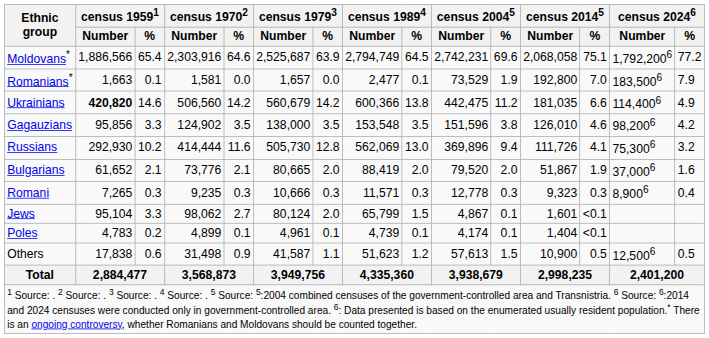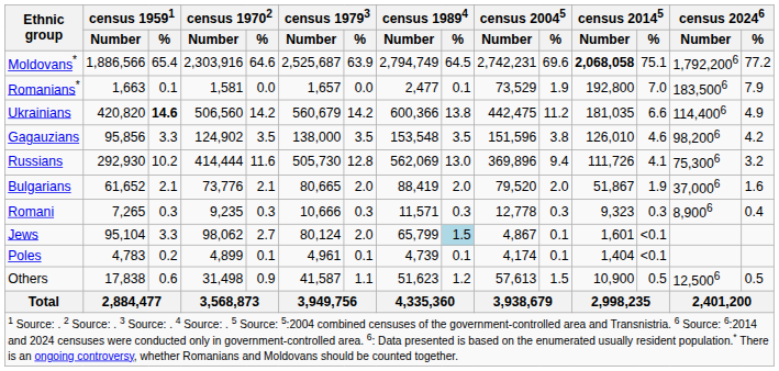Moldovans* | census 20145 / Number: normal -> bold
Ukrainians | census 19591 / Number: bold -> normal
Ukrainians | census 19591 / %: normal -> bold
Jews | census 19894 / %: no background -> lightblue background
